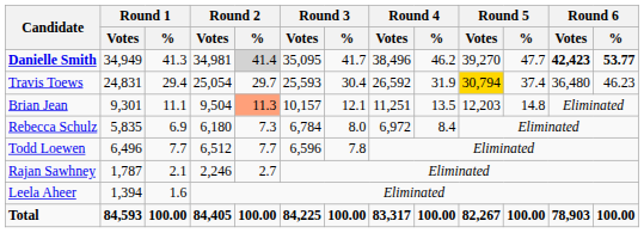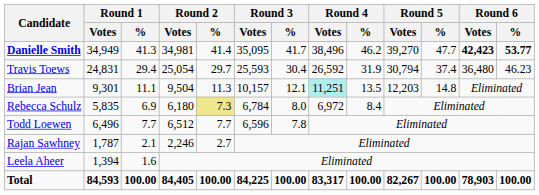Danielle Smith | Round 2 / %: lightgrey background -> no background
Travis Toews | Round 5 / Votes: gold background -> no background
Brian Jean | Round 2 / %: lightsalmon background -> no background
Brian Jean | Round 4 / Votes: no background -> paleturquoise background
Rebecca Schulz | Round 2 / %: no background -> khaki background
